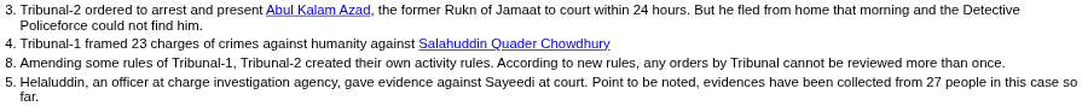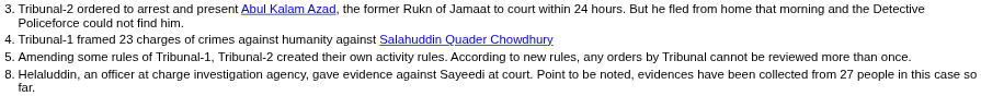row 3 | column 1: 8. -> 5.
row 4 | column 1: 5. -> 8.
